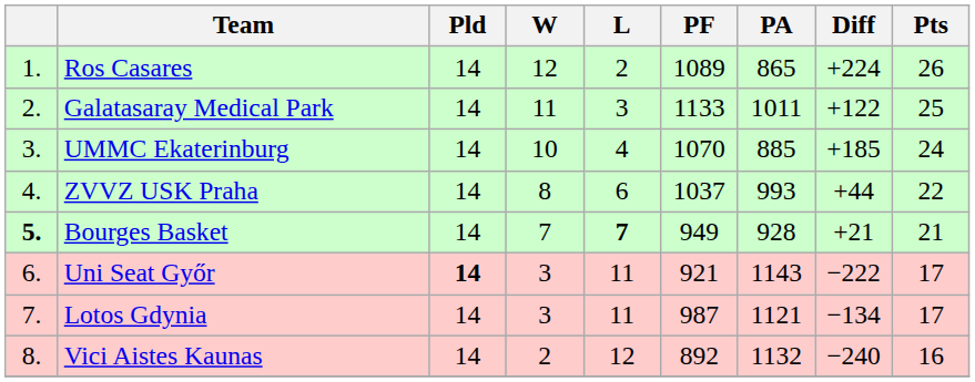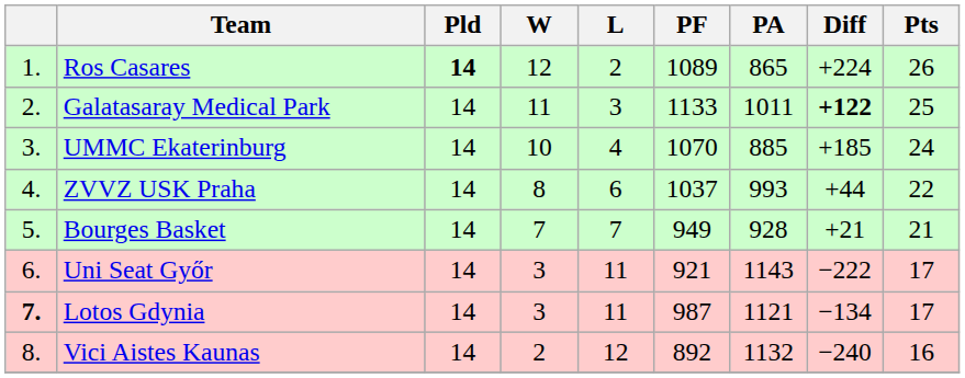Ros Casares | Pld: normal -> bold
Galatasaray Medical Park | Diff: normal -> bold
Bourges Basket | column 1: bold -> normal
Bourges Basket | L: bold -> normal
Uni Seat Győr | Pld: bold -> normal
Lotos Gdynia | column 1: normal -> bold
